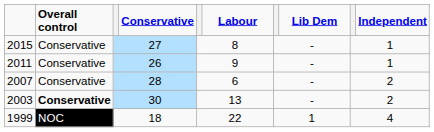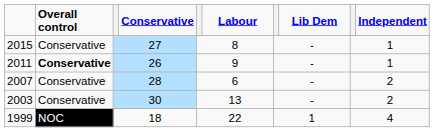2011 | Overall control: normal -> bold
2003 | Overall control: bold -> normal
